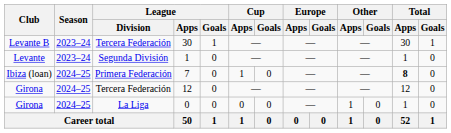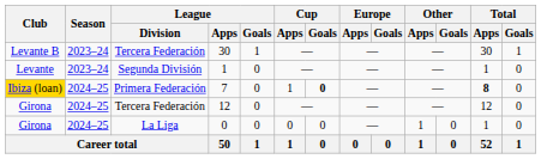7 | Club: no background -> gold background
7 | Cup / Goals: normal -> bold
